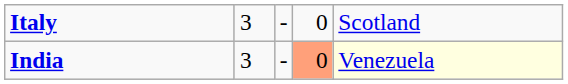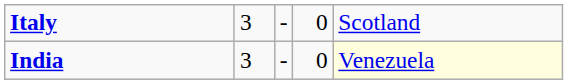India | column 4: lightsalmon background -> no background
